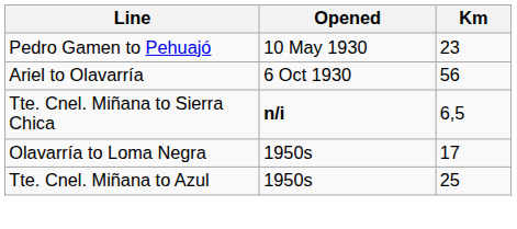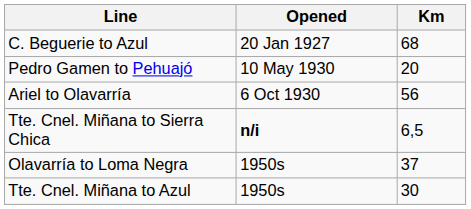+ row: C. Beguerie to Azul | 20 Jan 1927 | 68
Pedro Gamen to Pehuajó | Km: 23 -> 20
Olavarría to Loma Negra | Km: 17 -> 37
Tte. Cnel. Miñana to Azul | Km: 25 -> 30
